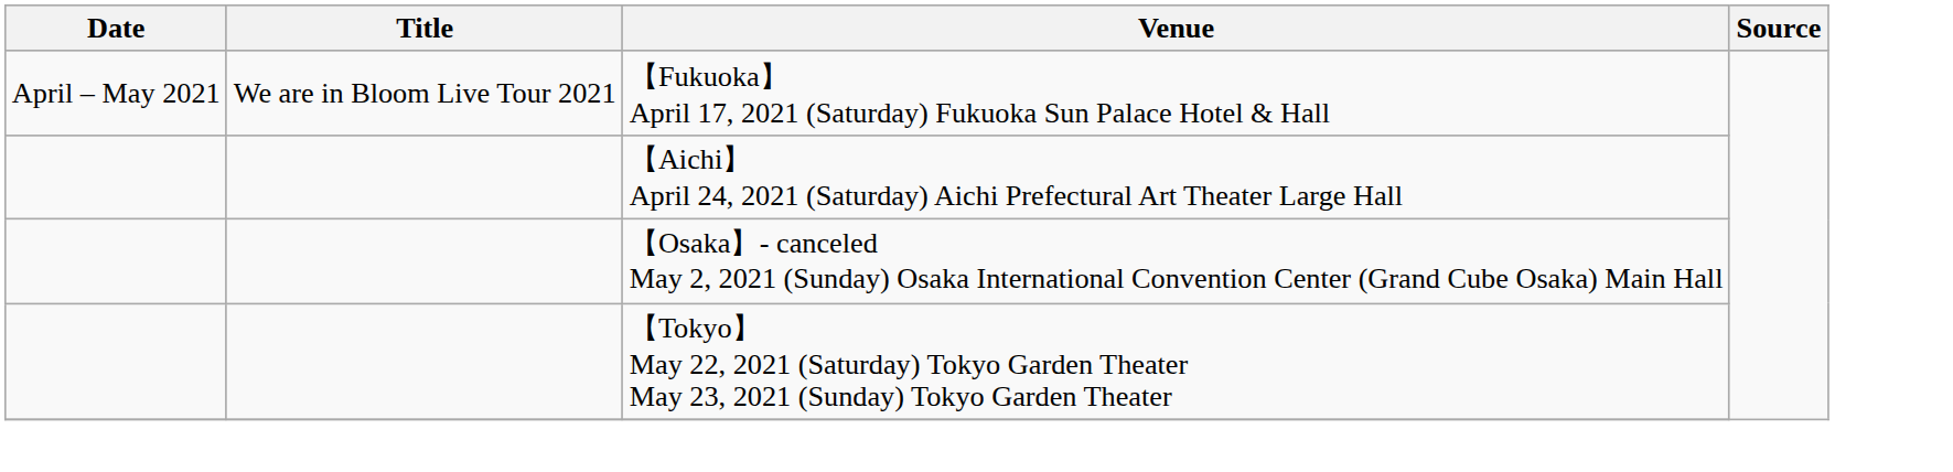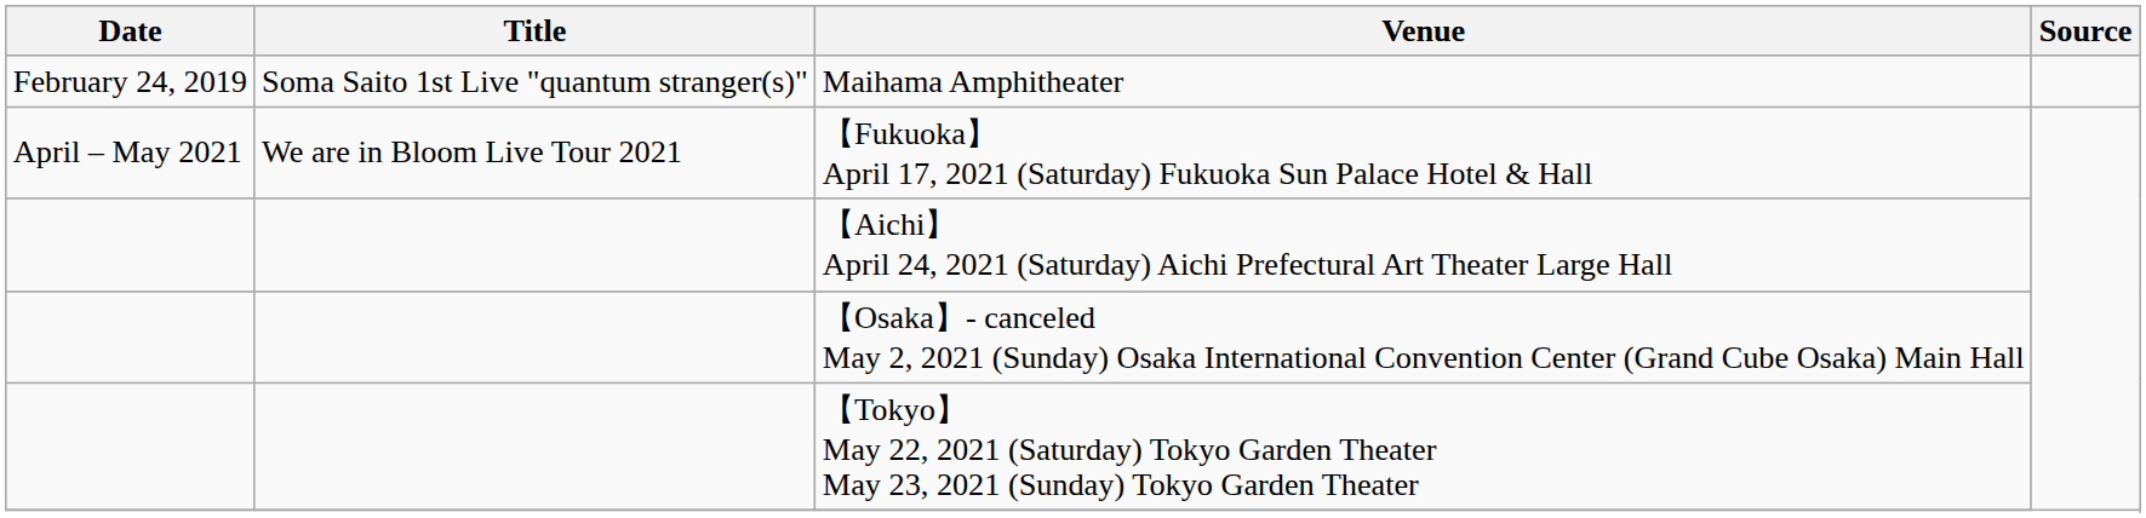+ row: February 24, 2019 | Soma Saito 1st Live "quantum stranger(s)" | Maihama Amphitheater
